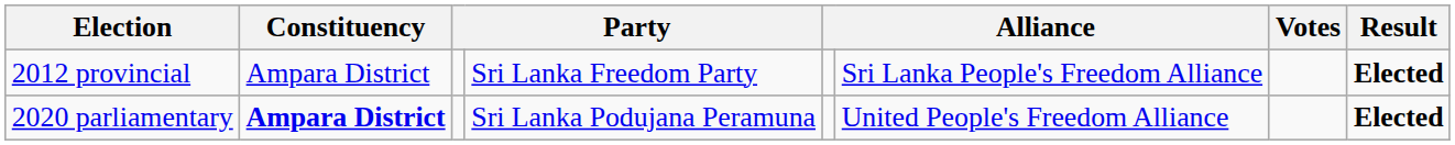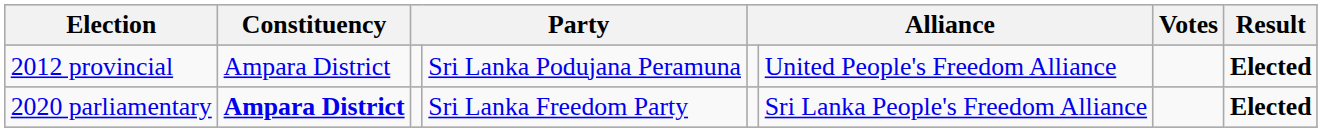2012 provincial | column 4: Sri Lanka Freedom Party -> Sri Lanka Podujana Peramuna
2012 provincial | column 6: Sri Lanka People's Freedom Alliance -> United People's Freedom Alliance
2020 parliamentary | column 4: Sri Lanka Podujana Peramuna -> Sri Lanka Freedom Party
2020 parliamentary | column 6: United People's Freedom Alliance -> Sri Lanka People's Freedom Alliance
